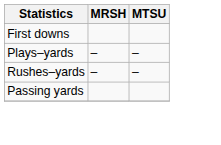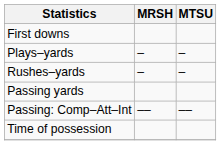+ row: Passing: Comp–Att–Int | –– | ––
+ row: Time of possession
